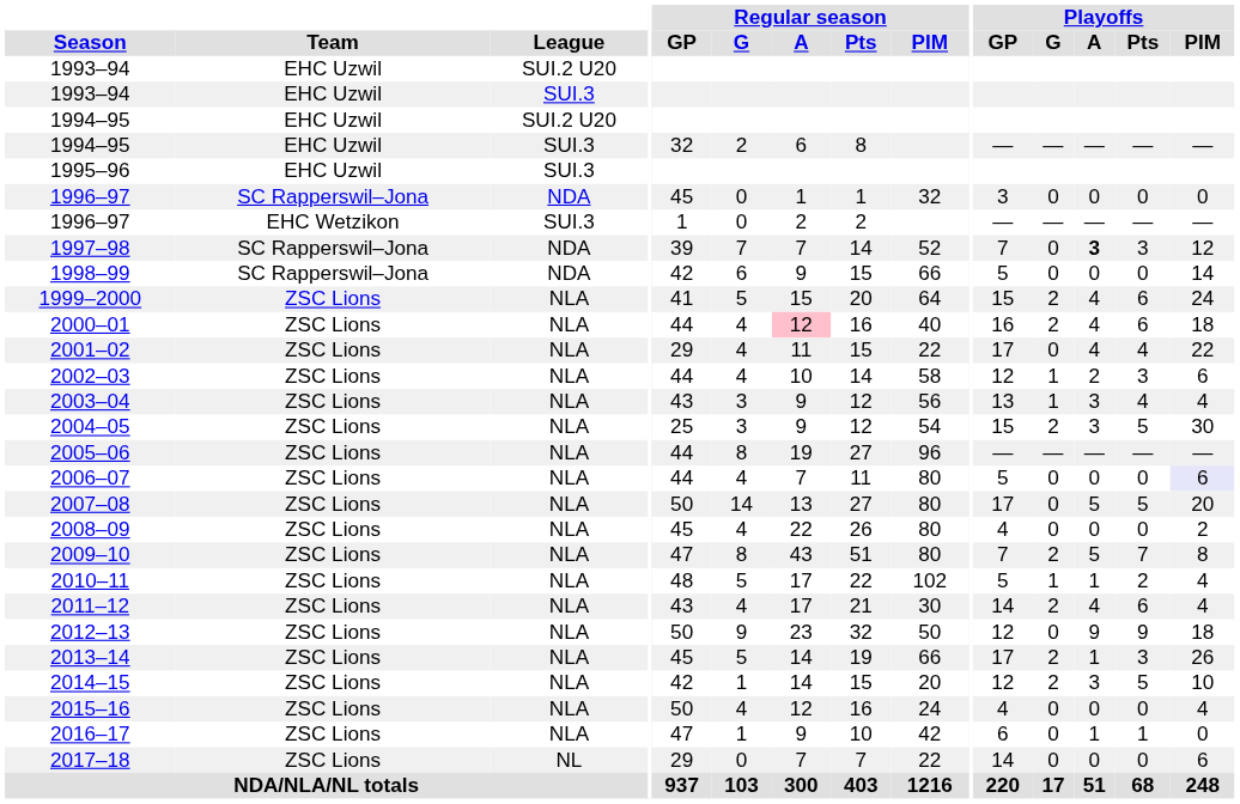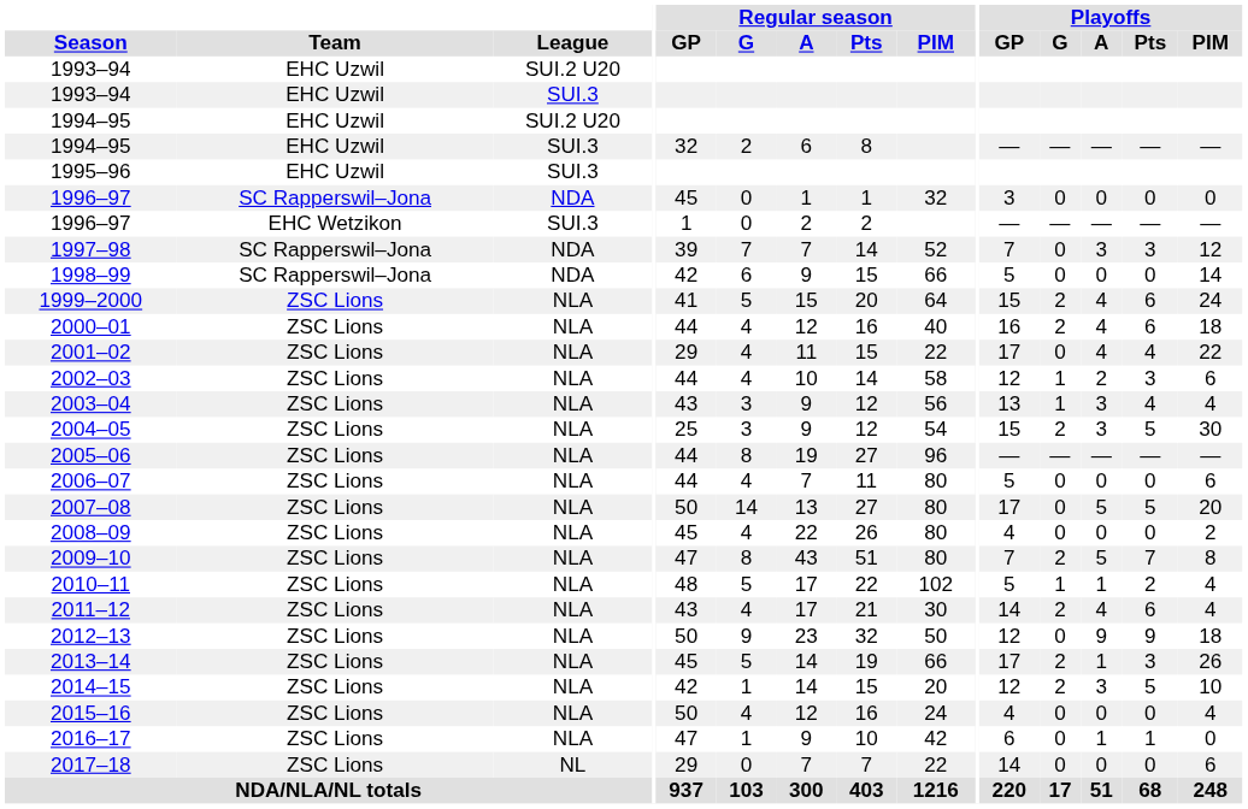1997–98 | Playoffs / A: bold -> normal
2000–01 | Regular season / A: pink background -> no background
2006–07 | Playoffs / PIM: lavender background -> no background
